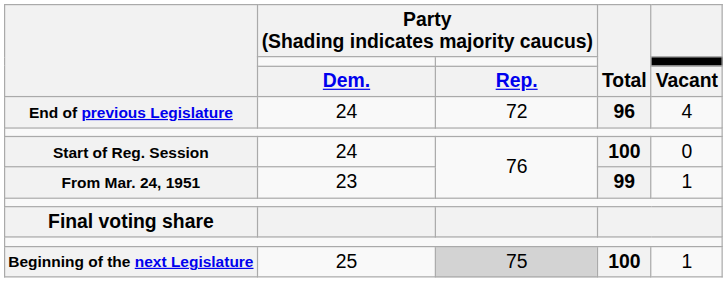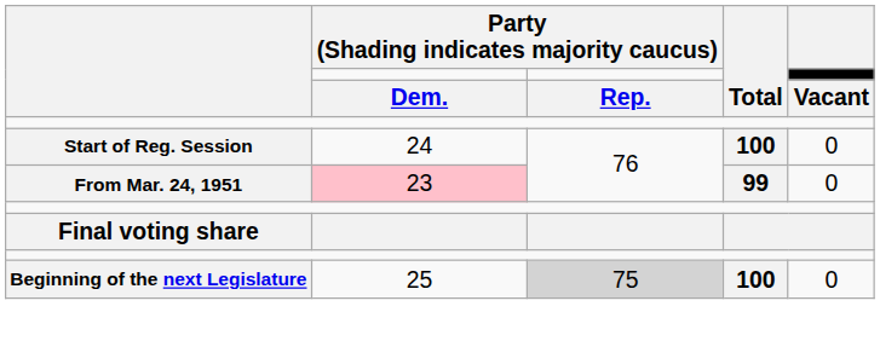- row: End of previous Legislature | 24 | 72 | 96 | 4
From Mar. 24, 1951 | column 2: no background -> pink background
From Mar. 24, 1951 | column 5: 1 -> 0
Beginning of the next Legislature | column 5: 1 -> 0
